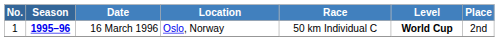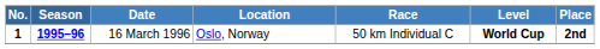16 March 1996 | No.: normal -> bold
16 March 1996 | Place: normal -> bold
